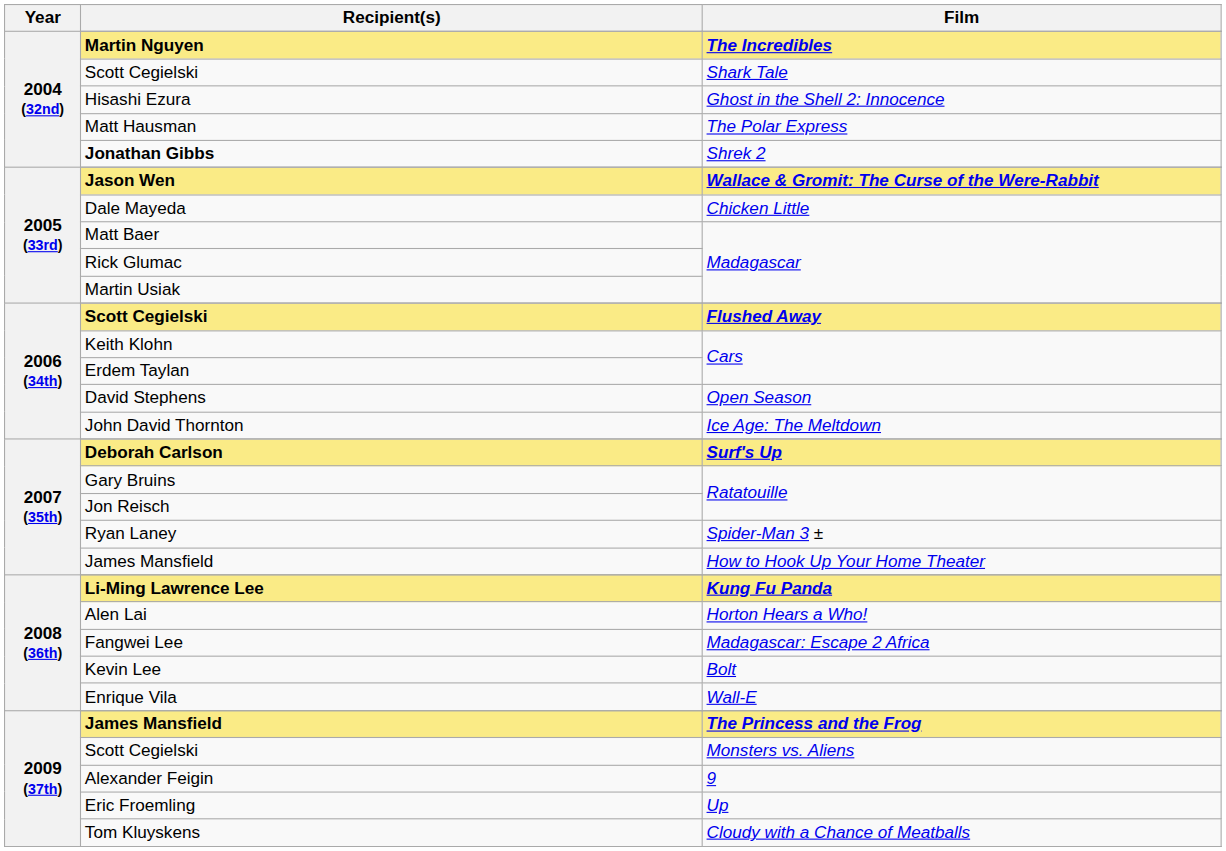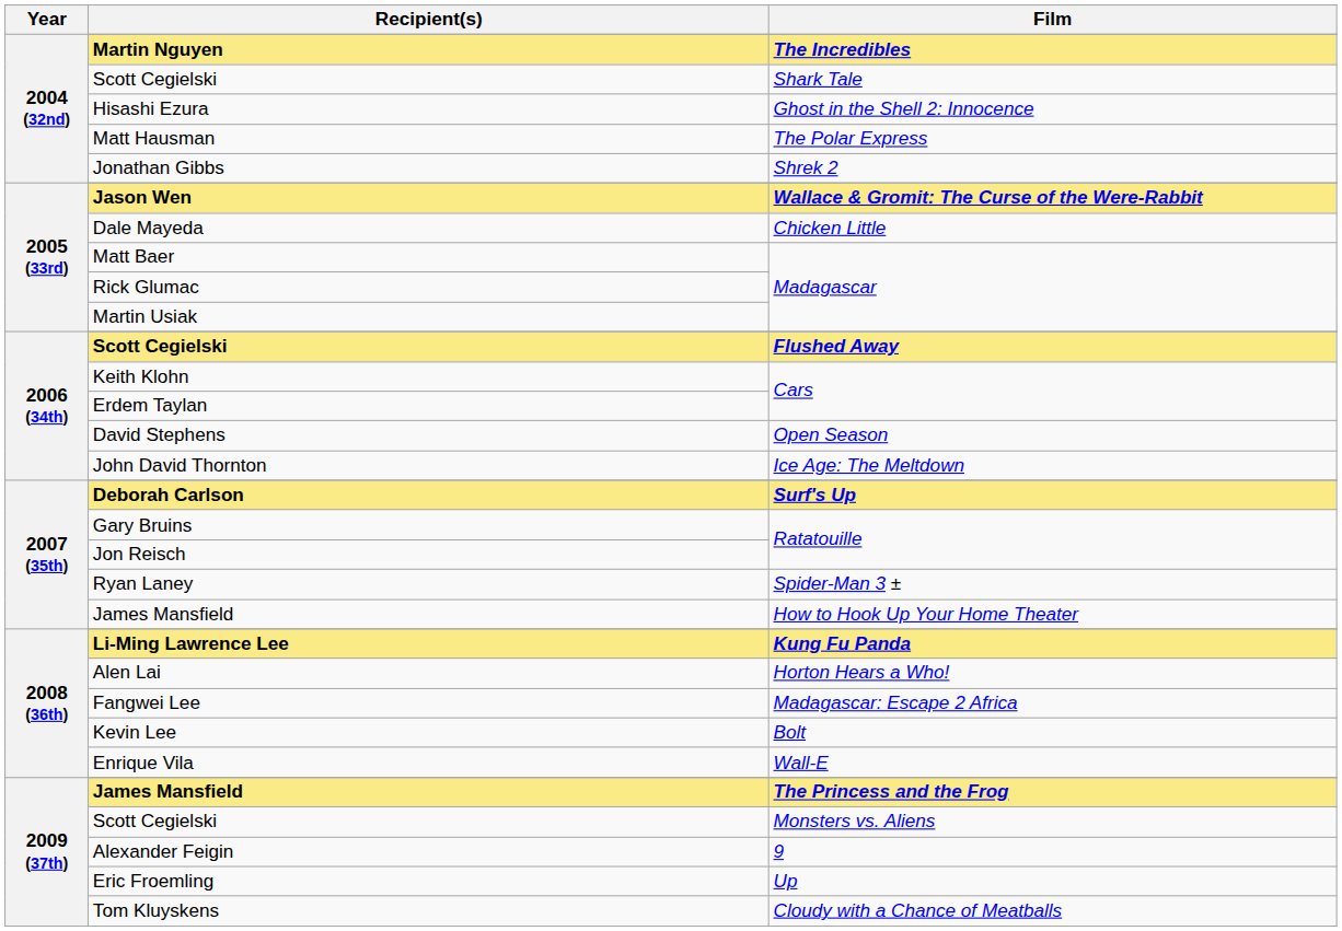Jonathan Gibbs | Recipient(s): bold -> normal
